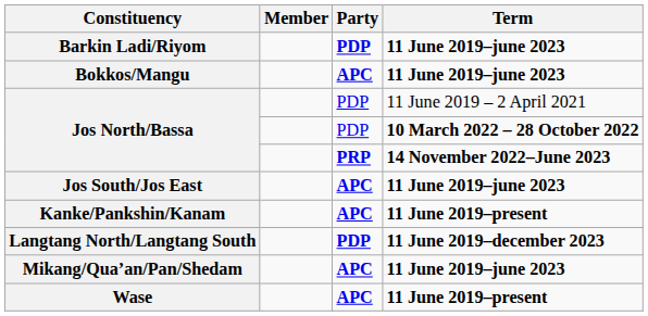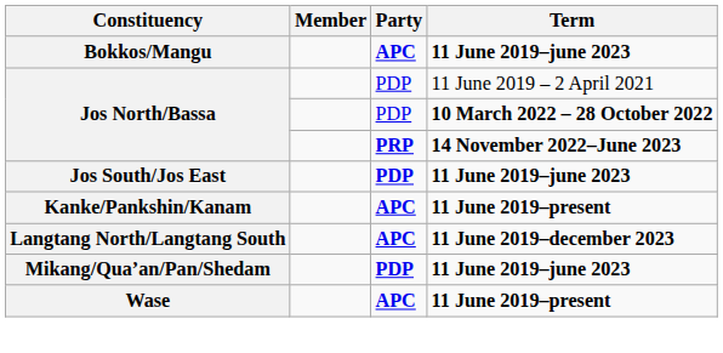- row: Barkin Ladi/Riyom | PDP | 11 June 2019–june 2023
Jos South/Jos East | Party: APC -> PDP
Langtang North/Langtang South | Party: PDP -> APC
Mikang/Qua’an/Pan/Shedam | Party: APC -> PDP
